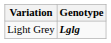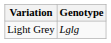Light Grey | Genotype: bold -> normal
